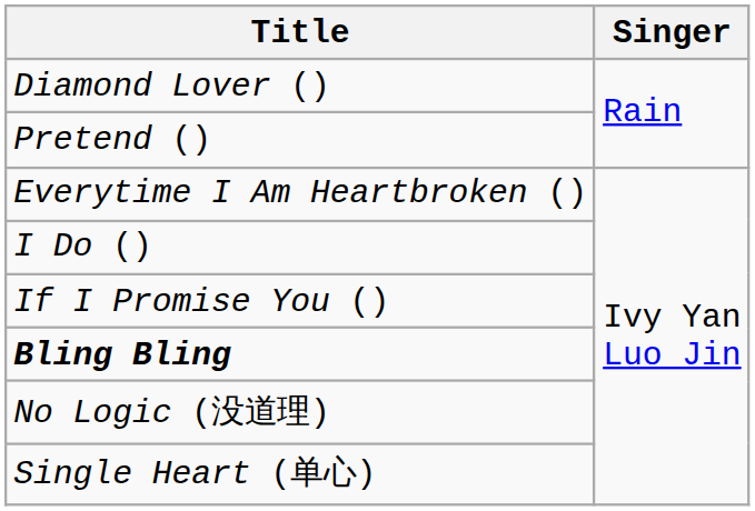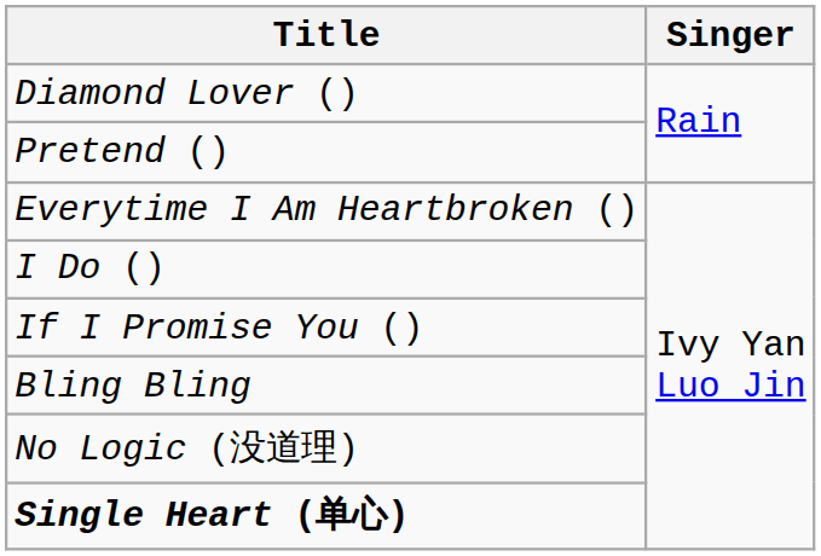Bling Bling | Title: bold -> normal
Single Heart (单心) | Title: normal -> bold
